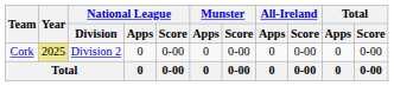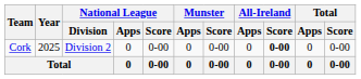Cork | Year: khaki background -> no background
Cork | All-Ireland / Score: normal -> bold
